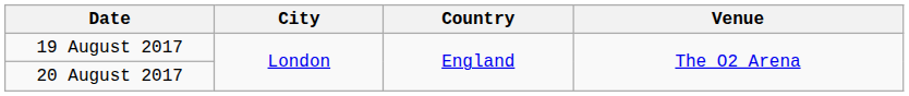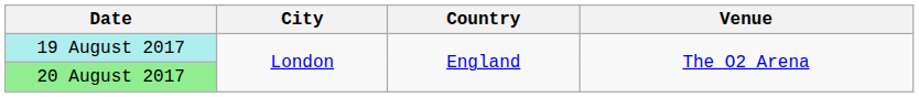19 August 2017 | Date: no background -> paleturquoise background
20 August 2017 | Date: no background -> lightgreen background
